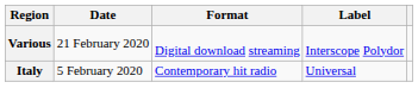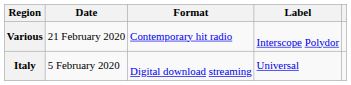Various | Format: Digital download streaming -> Contemporary hit radio
Italy | Format: Contemporary hit radio -> Digital download streaming
